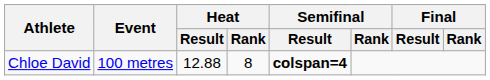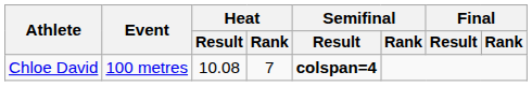Chloe David | Heat / Result: 12.88 -> 10.08
Chloe David | Heat / Rank: 8 -> 7
